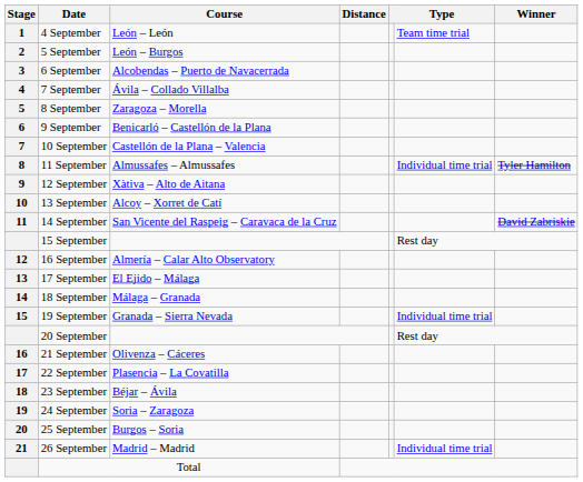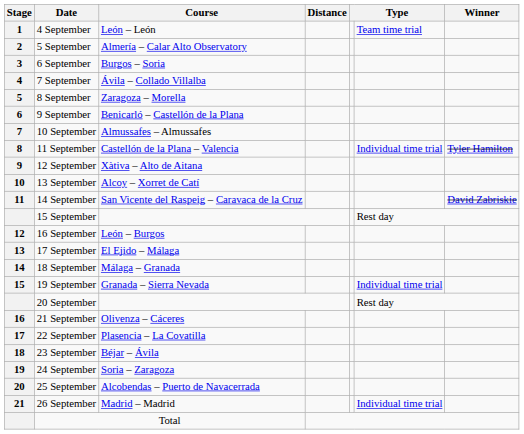5 September | Course: León – Burgos -> Almería – Calar Alto Observatory
6 September | Course: Alcobendas – Puerto de Navacerrada -> Burgos – Soria
10 September | Course: Castellón de la Plana – Valencia -> Almussafes – Almussafes
11 September | Course: Almussafes – Almussafes -> Castellón de la Plana – Valencia
16 September | Course: Almería – Calar Alto Observatory -> León – Burgos
25 September | Course: Burgos – Soria -> Alcobendas – Puerto de Navacerrada
